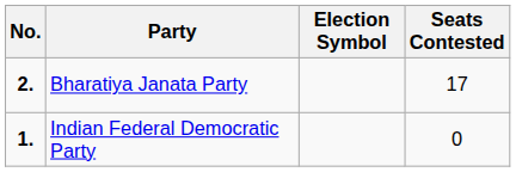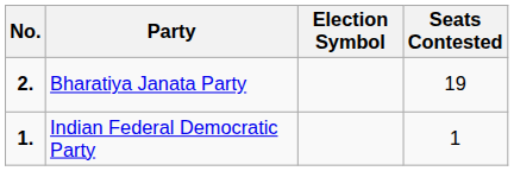Bharatiya Janata Party | Seats Contested: 17 -> 19
Indian Federal Democratic Party | Seats Contested: 0 -> 1
